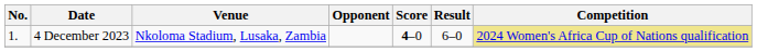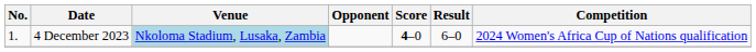4 December 2023 | Venue: no background -> lightblue background
4 December 2023 | Competition: khaki background -> no background
